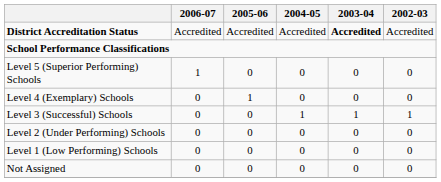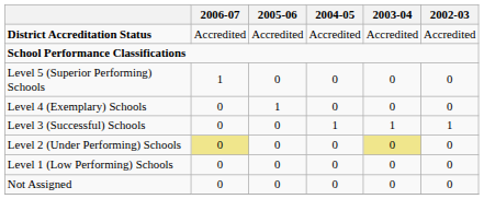District Accreditation Status | 2003-04: bold -> normal
Level 2 (Under Performing) Schools | 2006-07: no background -> khaki background
Level 2 (Under Performing) Schools | 2003-04: no background -> khaki background
